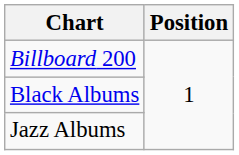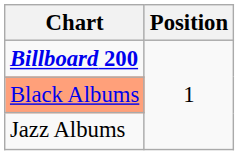Billboard 200 | Chart: normal -> bold
Black Albums | Chart: no background -> lightsalmon background
